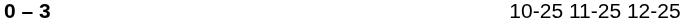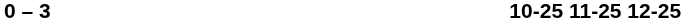row 1 | column 2: normal -> bold
